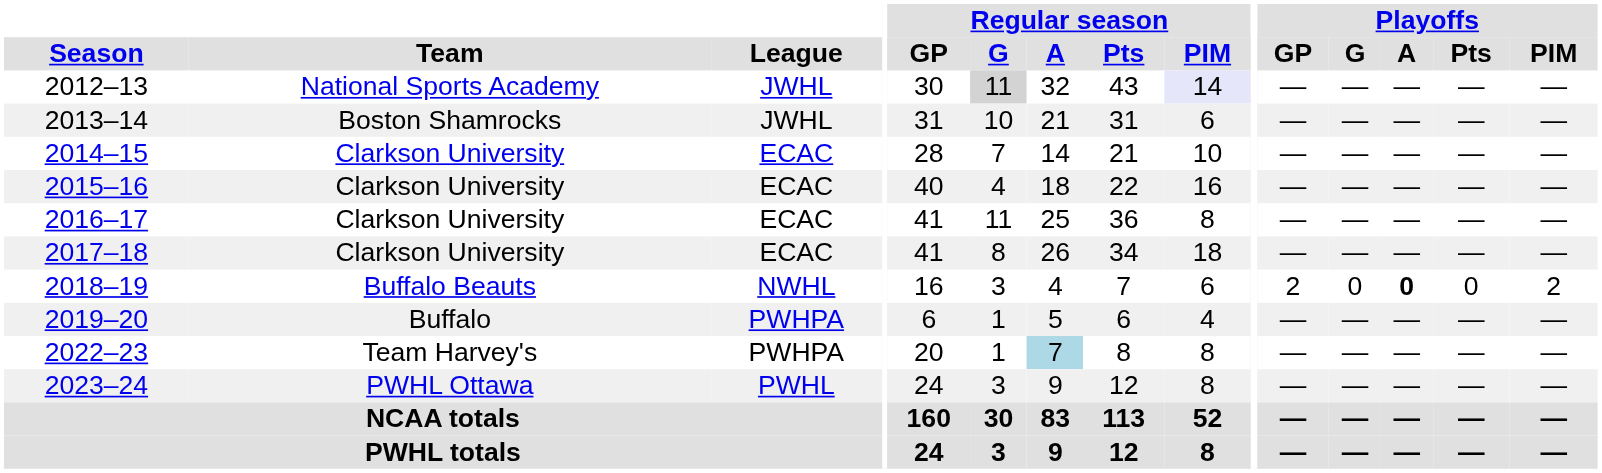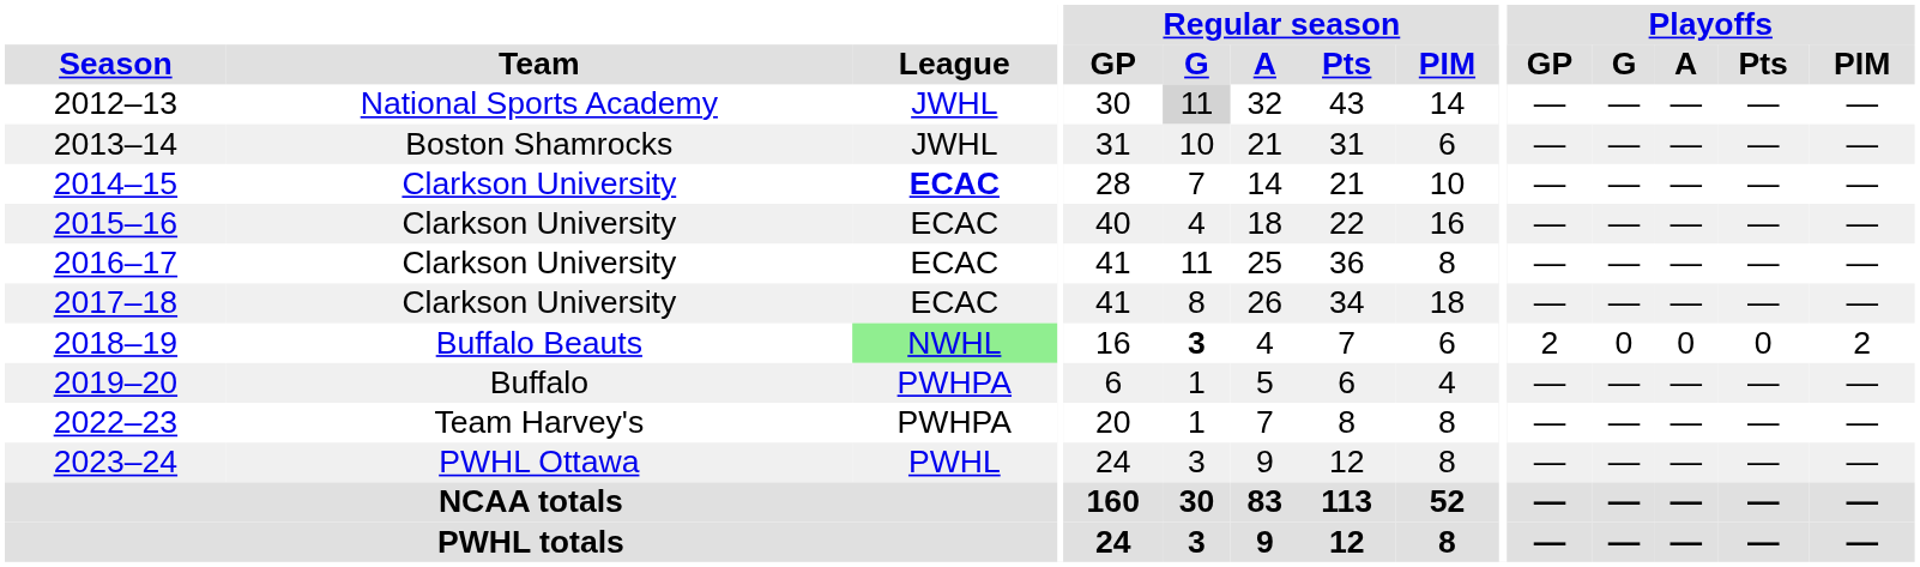2012–13 | Regular season / PIM: lavender background -> no background
2014–15 | League: normal -> bold
2018–19 | League: no background -> lightgreen background
2018–19 | Regular season / G: normal -> bold
2018–19 | Playoffs / A: bold -> normal
2022–23 | Regular season / A: lightblue background -> no background
